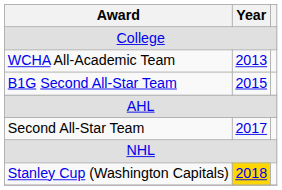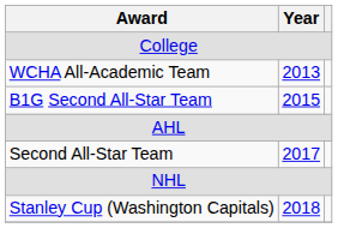Stanley Cup (Washington Capitals) | Year: gold background -> no background
